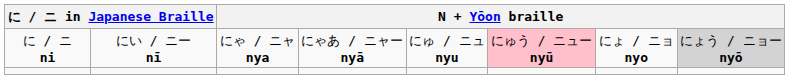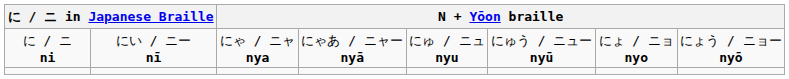に / ニ ni | column 6: pink background -> no background
に / ニ ni | column 8: lightgrey background -> no background
